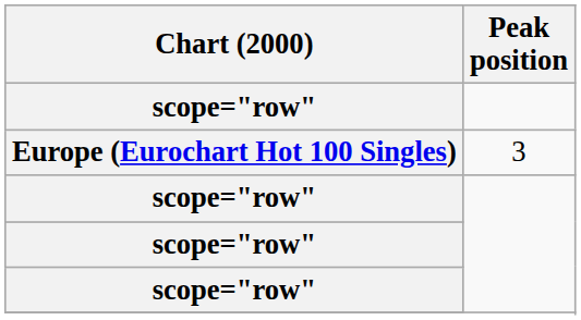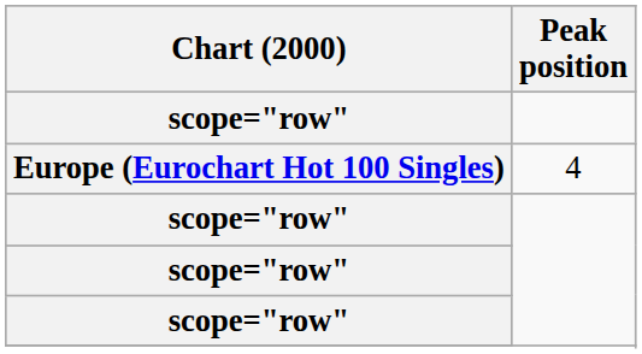Europe (Eurochart Hot 100 Singles) | Peak position: 3 -> 4
